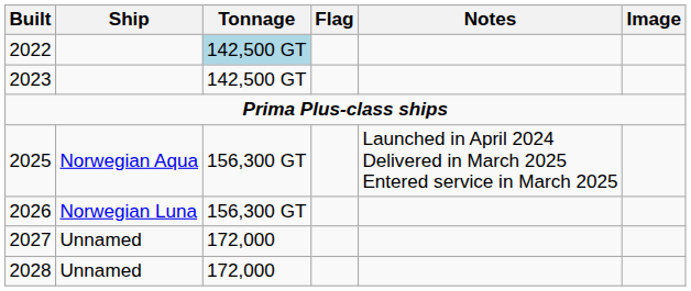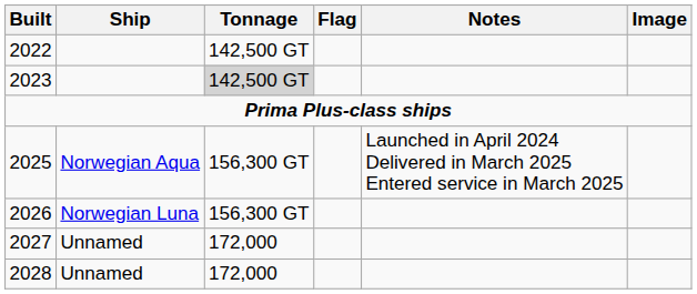2022 | Tonnage: lightblue background -> no background
2023 | Tonnage: no background -> lightgrey background
